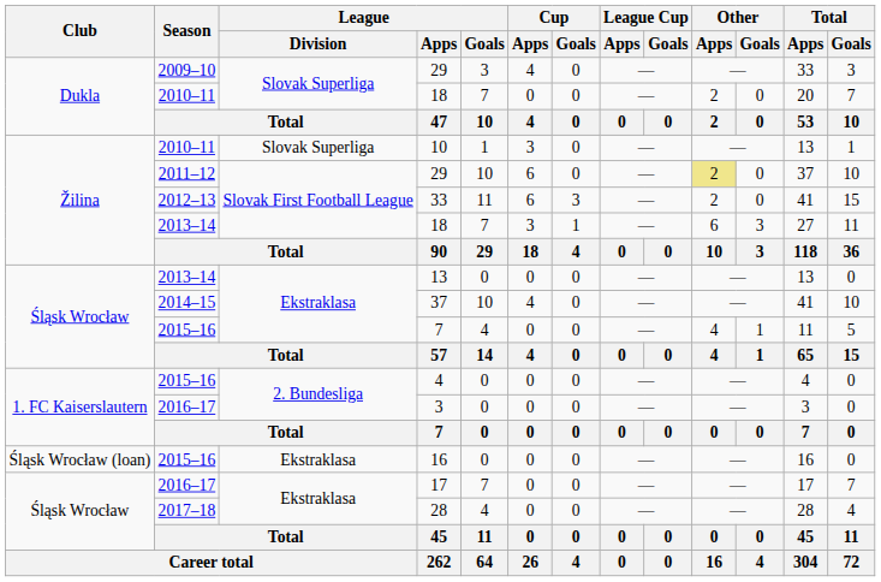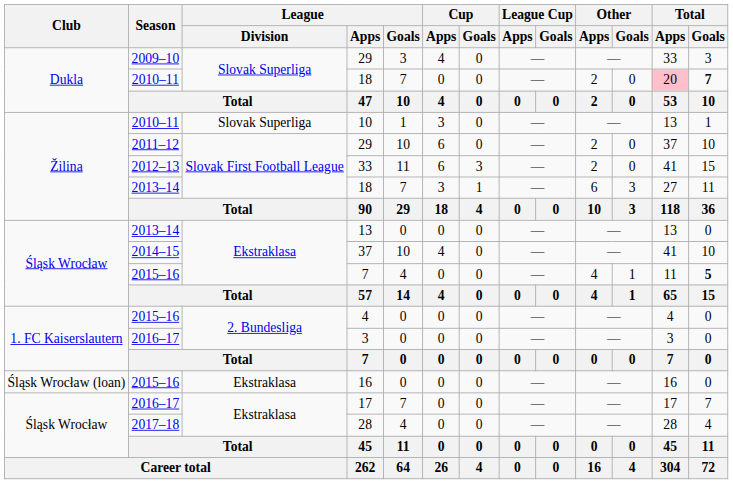2010–11 / 18 | Total / Apps: no background -> pink background
2010–11 / 18 | Total / Goals: normal -> bold
2011–12 / 29 | Other / Apps: khaki background -> no background
2015–16 / 7 | Total / Goals: normal -> bold
